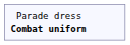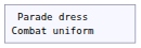Combat uniform | column 1: bold -> normal
